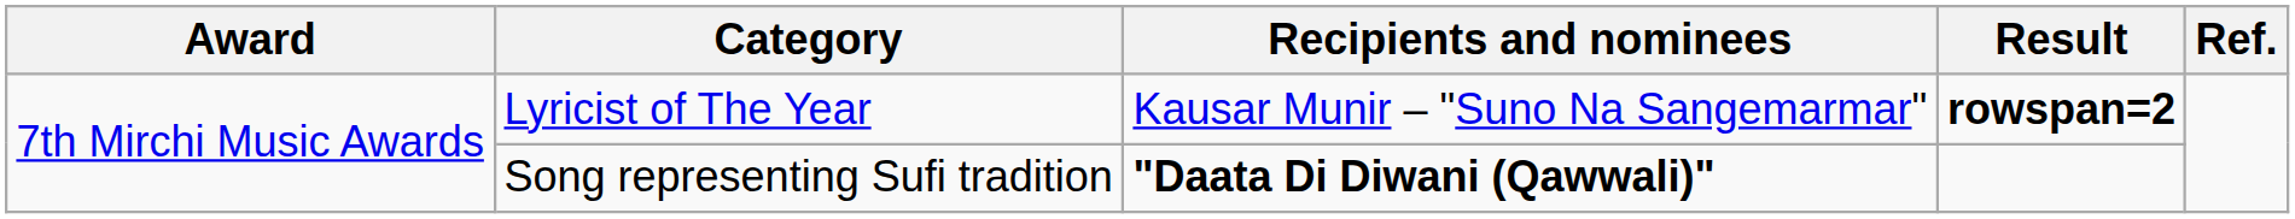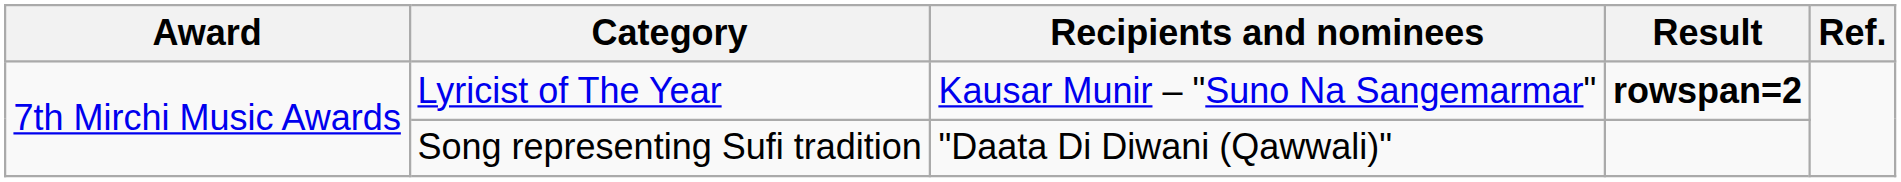Song representing Sufi tradition | Recipients and nominees: bold -> normal
